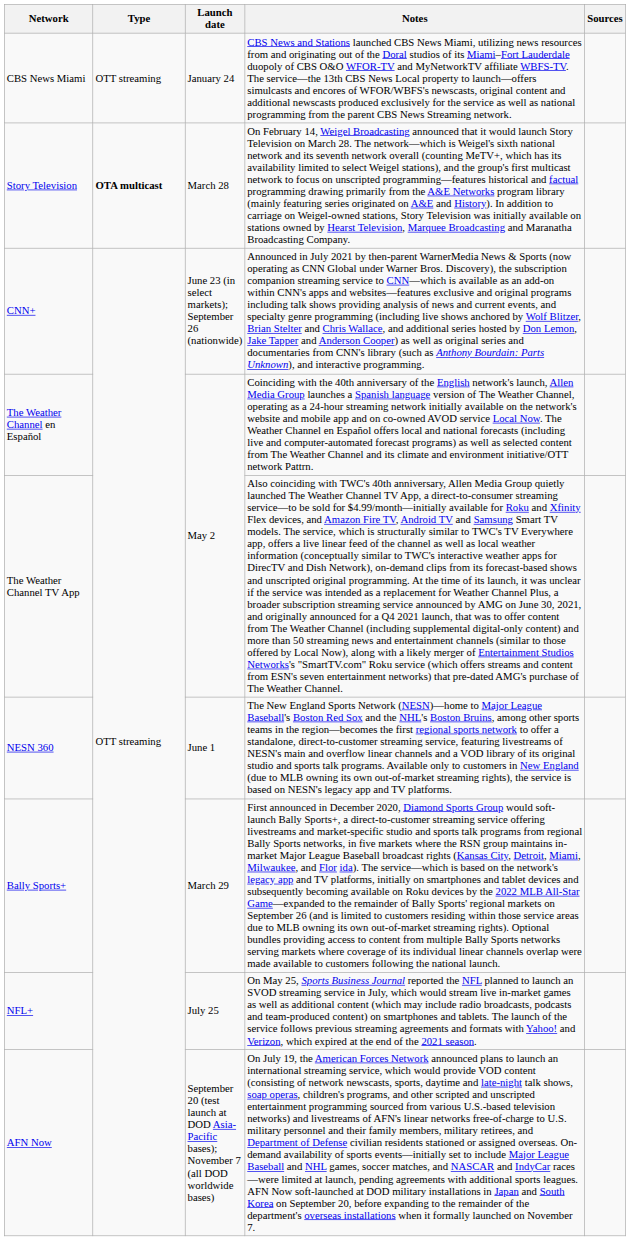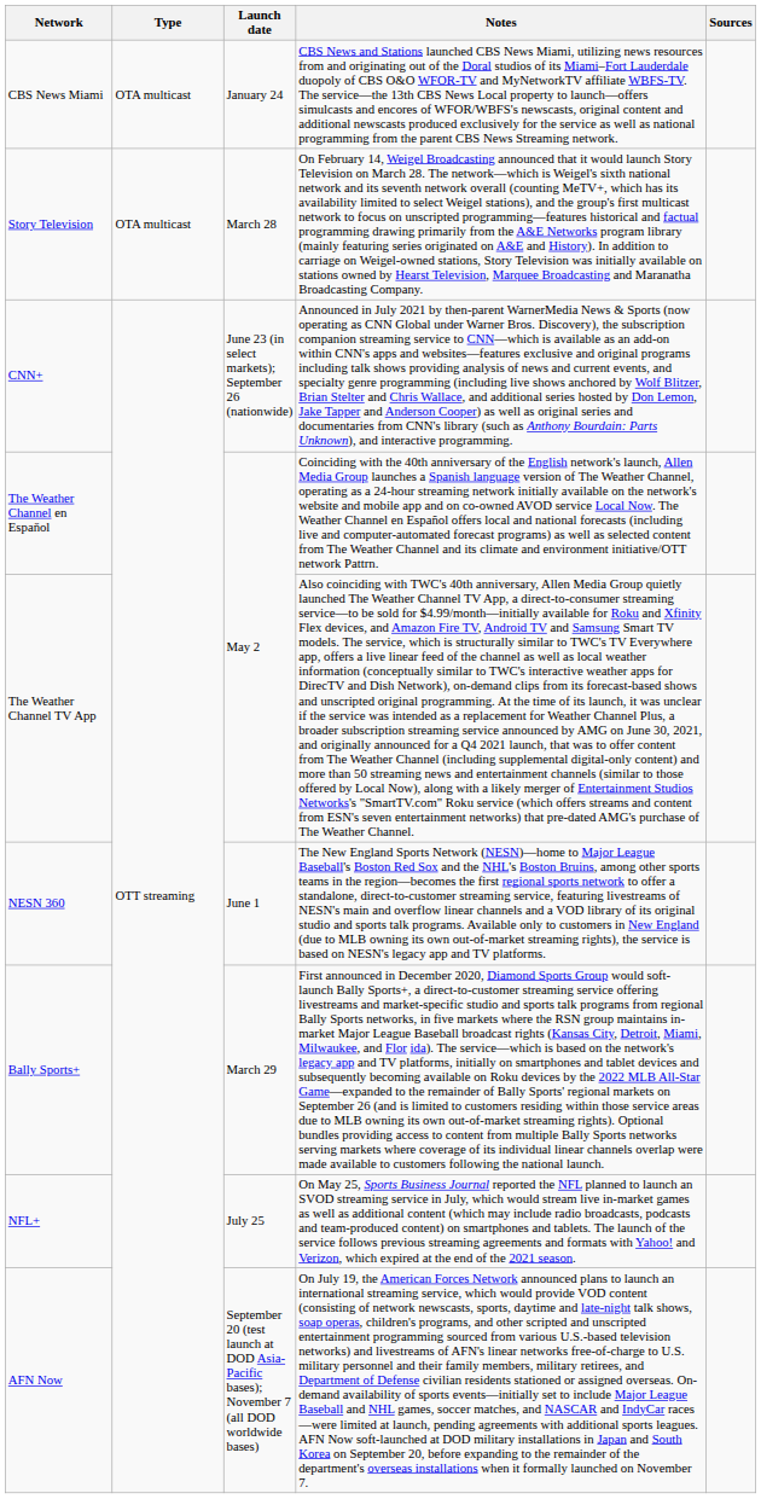CBS News Miami | Type: OTT streaming -> OTA multicast
Story Television | Type: bold -> normal
